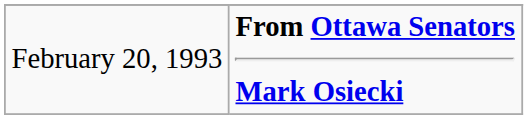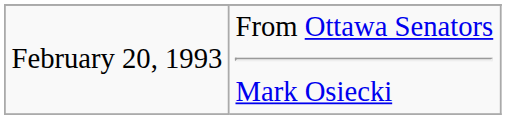February 20, 1993 | column 2: bold -> normal
